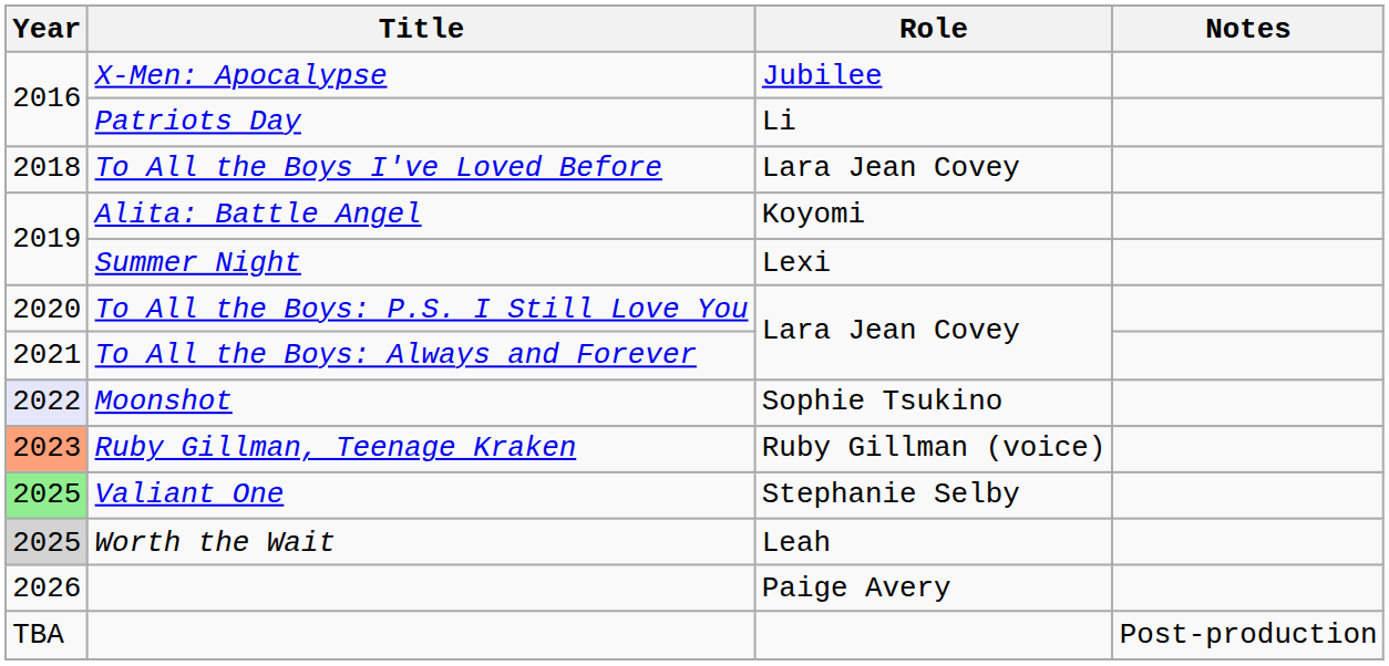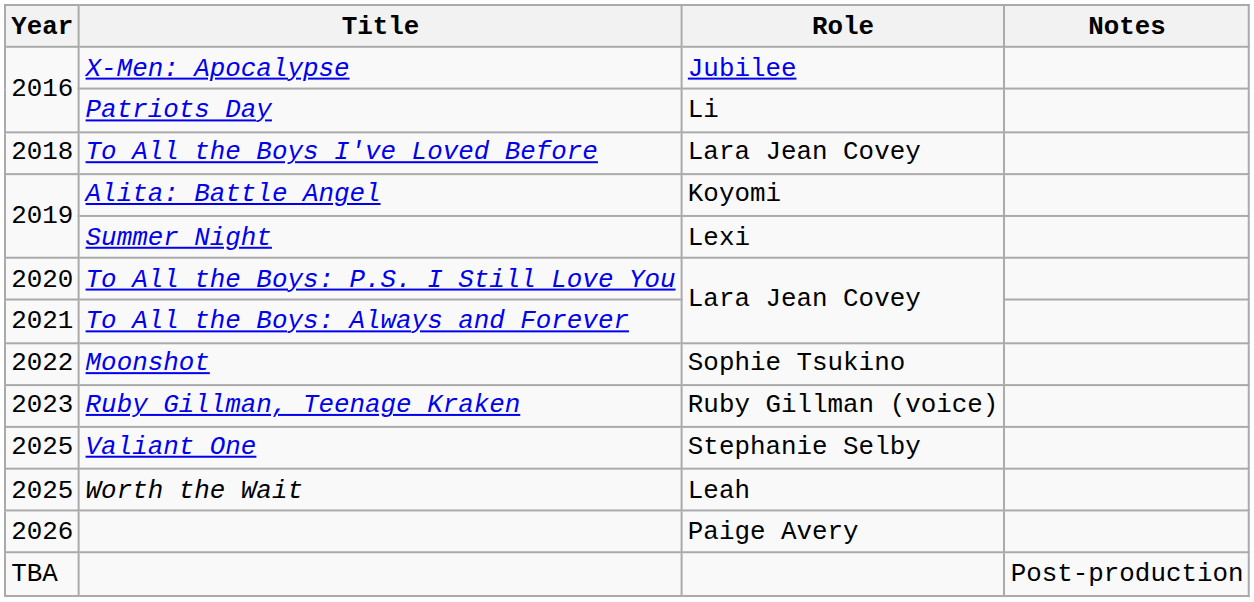Moonshot | Year: lavender background -> no background
Ruby Gillman, Teenage Kraken | Year: lightsalmon background -> no background
Valiant One | Year: lightgreen background -> no background
Worth the Wait | Year: lightgrey background -> no background
